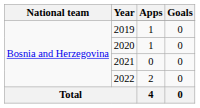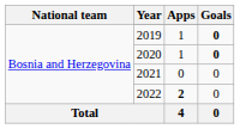2019 | Goals: normal -> bold
2020 | Goals: normal -> bold
2022 | Apps: normal -> bold
